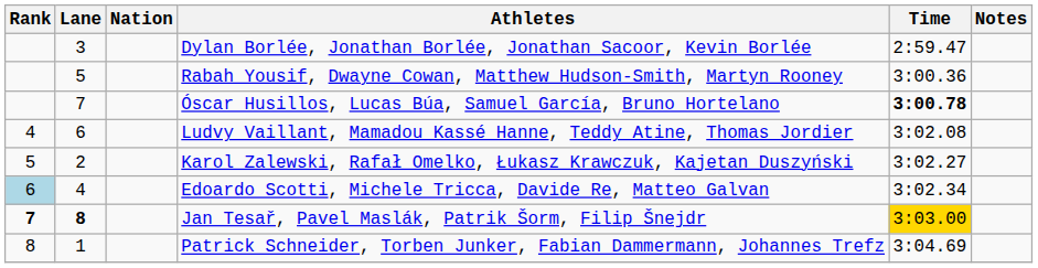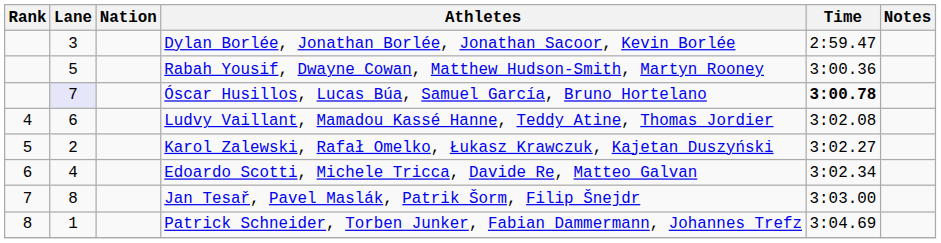Óscar Husillos, Lucas Búa, Samuel García, Bruno Hortelano | Lane: no background -> lavender background
Edoardo Scotti, Michele Tricca, Davide Re, Matteo Galvan | Rank: lightblue background -> no background
Jan Tesař, Pavel Maslák, Patrik Šorm, Filip Šnejdr | Rank: bold -> normal
Jan Tesař, Pavel Maslák, Patrik Šorm, Filip Šnejdr | Lane: bold -> normal
Jan Tesař, Pavel Maslák, Patrik Šorm, Filip Šnejdr | Time: gold background -> no background
